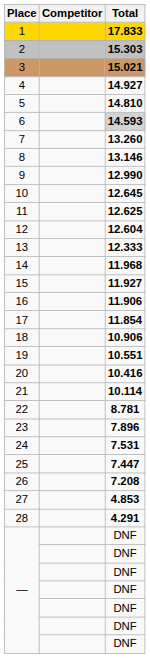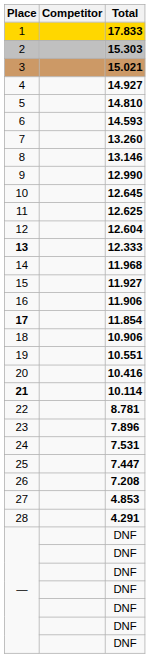6 | Total: lightgrey background -> no background
13 | Place: normal -> bold
17 | Place: normal -> bold
21 | Place: normal -> bold
